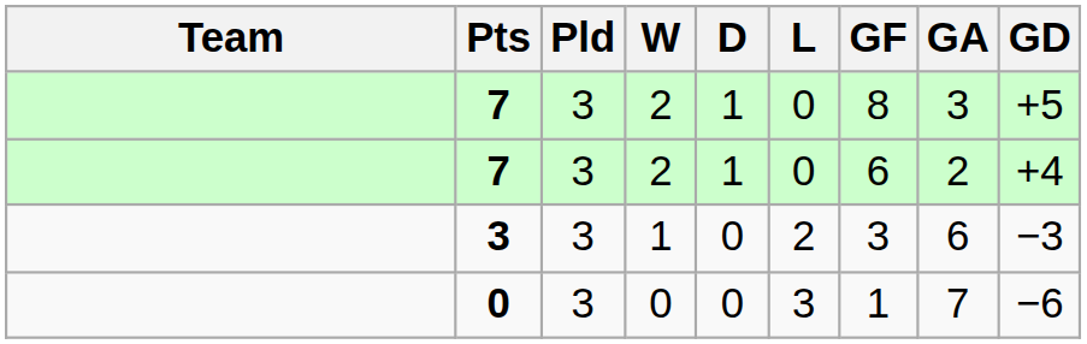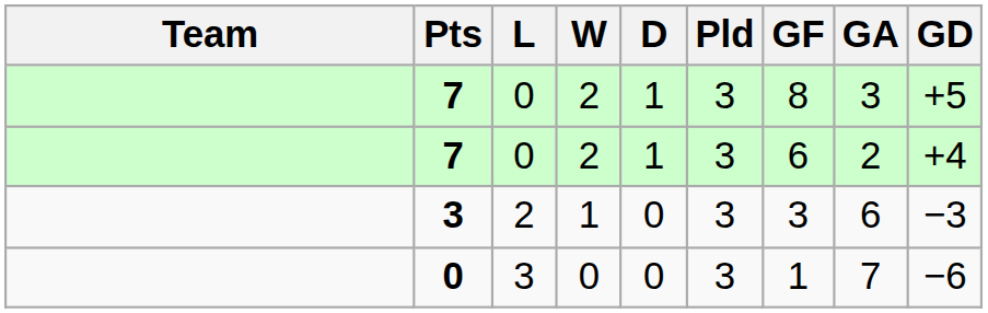columns swapped: Pld <-> L
